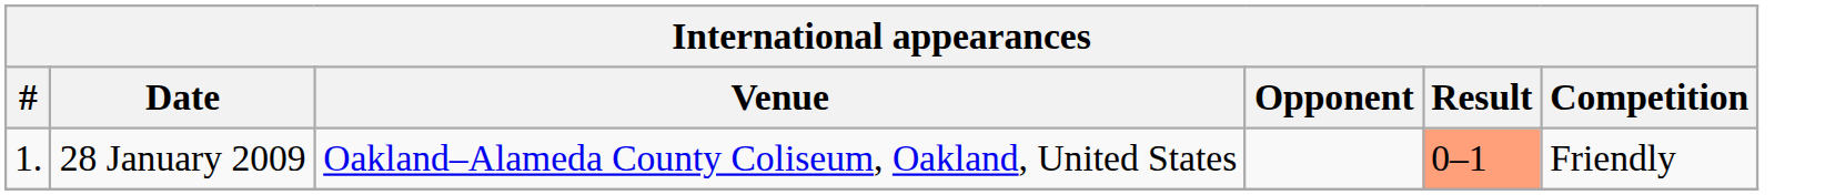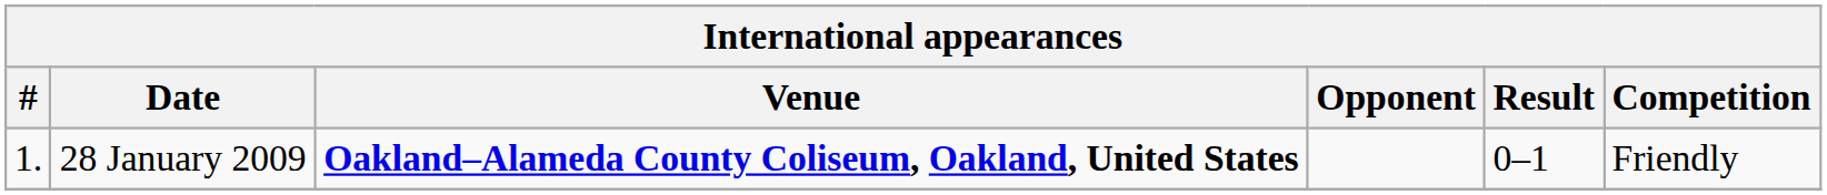28 January 2009 | Venue: normal -> bold
28 January 2009 | Result: lightsalmon background -> no background
